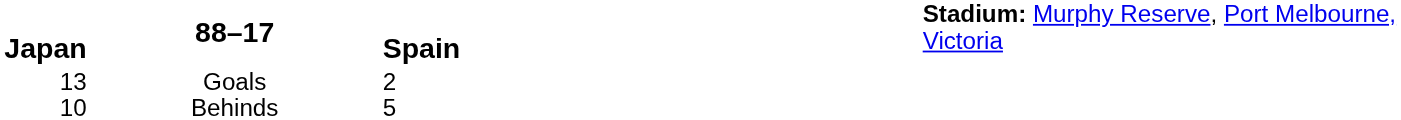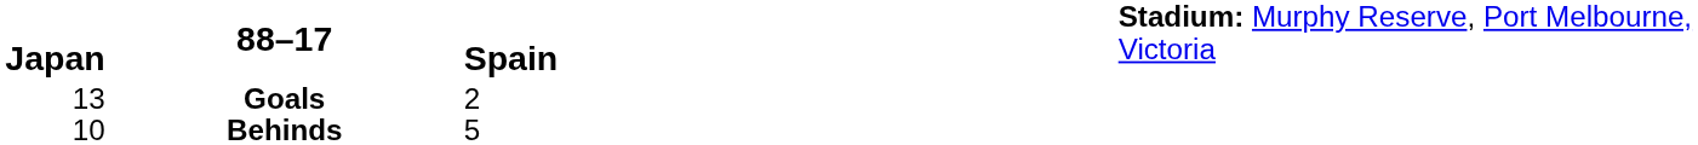13 10 | column 2: normal -> bold
